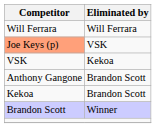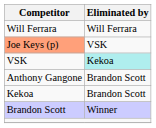row 4 | Eliminated by: no background -> paleturquoise background
